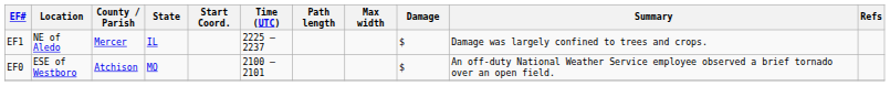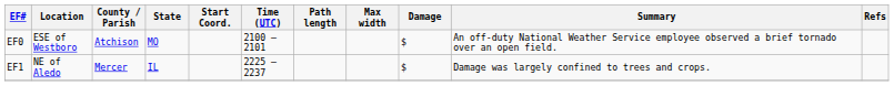rows swapped: EF0 <-> EF1
